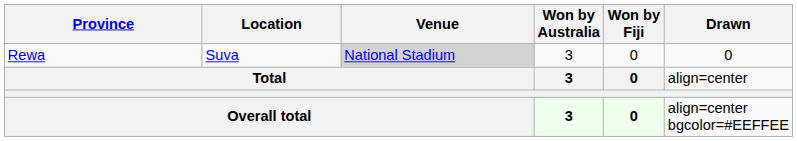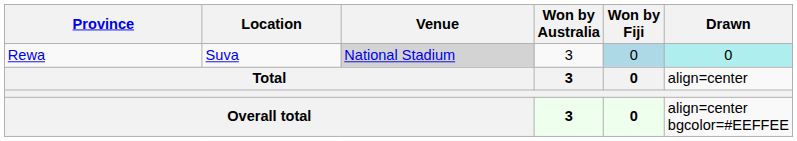Rewa | Won by Fiji: no background -> lightblue background
Rewa | Drawn: no background -> paleturquoise background
